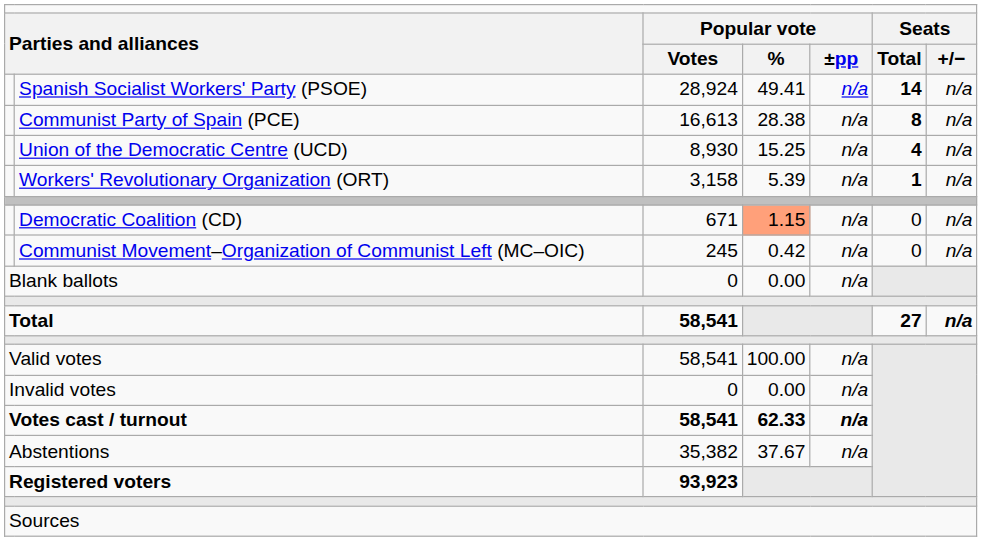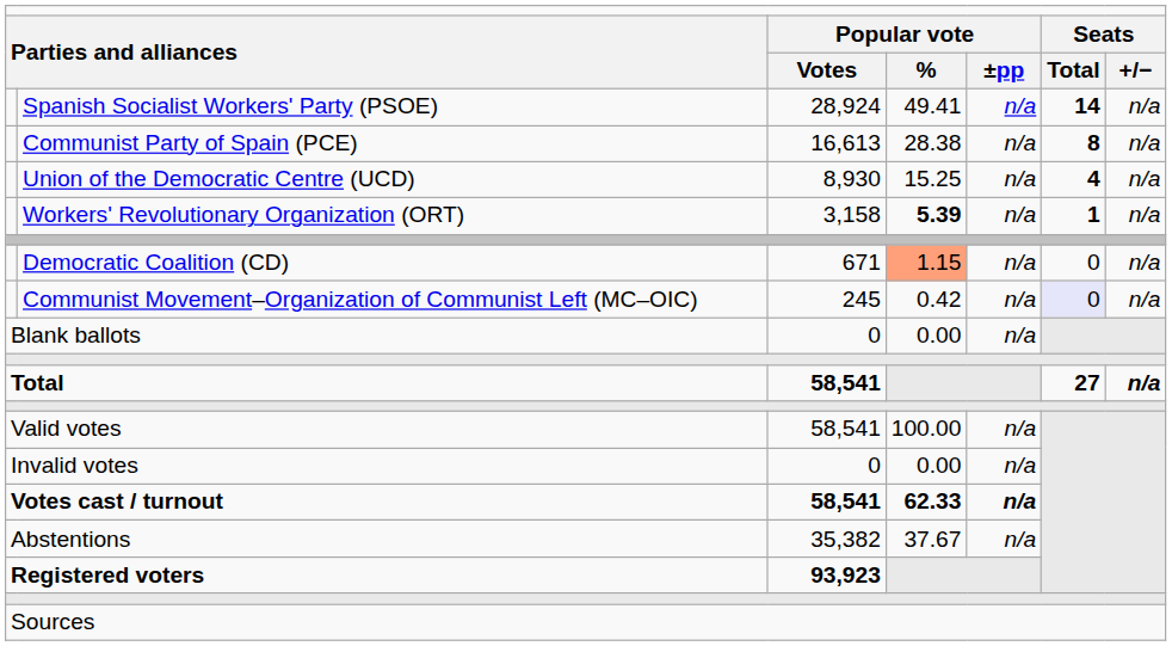Workers' Revolutionary Organization (ORT) | column 4: normal -> bold
Communist Movement–Organization of Communist Left (MC–OIC) | column 6: no background -> lavender background
